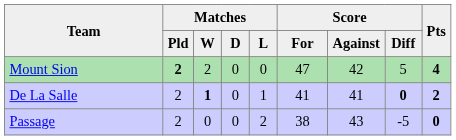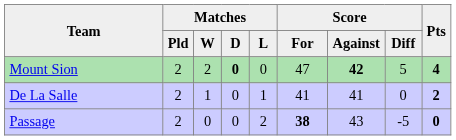Mount Sion | Matches / Pld: bold -> normal
Mount Sion | Matches / D: normal -> bold
Mount Sion | Score / Against: normal -> bold
De La Salle | Matches / W: bold -> normal
De La Salle | Score / Diff: bold -> normal
Passage | Score / For: normal -> bold
